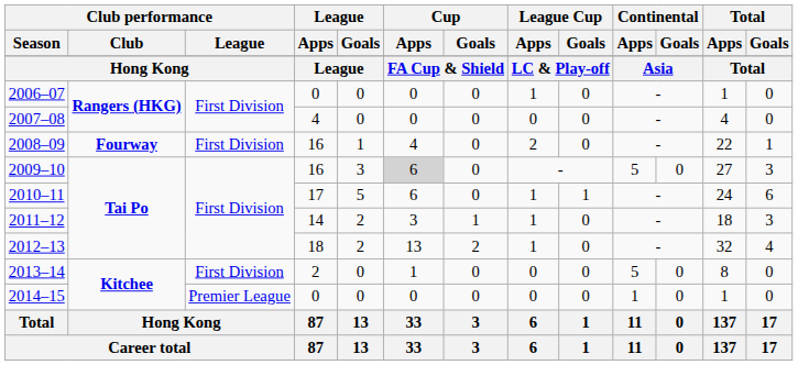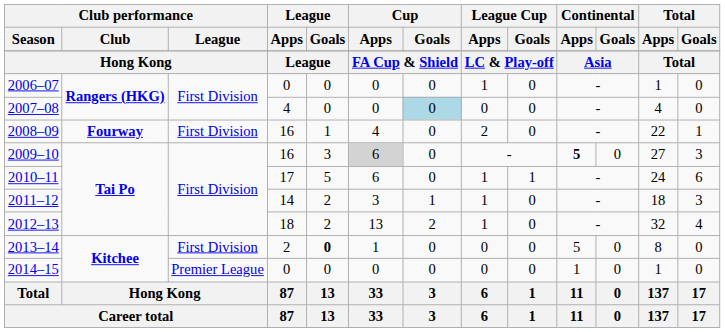2007–08 | Cup / Goals: no background -> lightblue background
2009–10 | Continental / Apps: normal -> bold
2013–14 | League / Goals: normal -> bold
